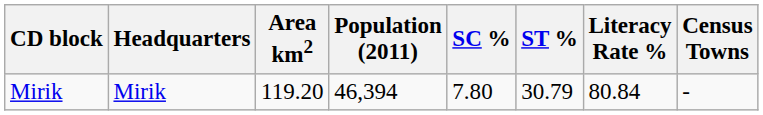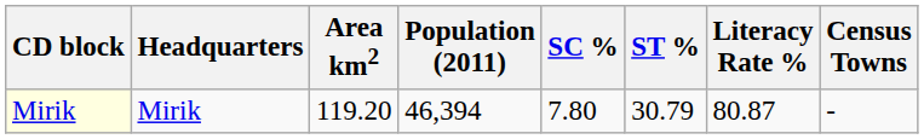row 2 | CD block: no background -> lightyellow background
row 2 | Literacy Rate %: 80.84 -> 80.87
